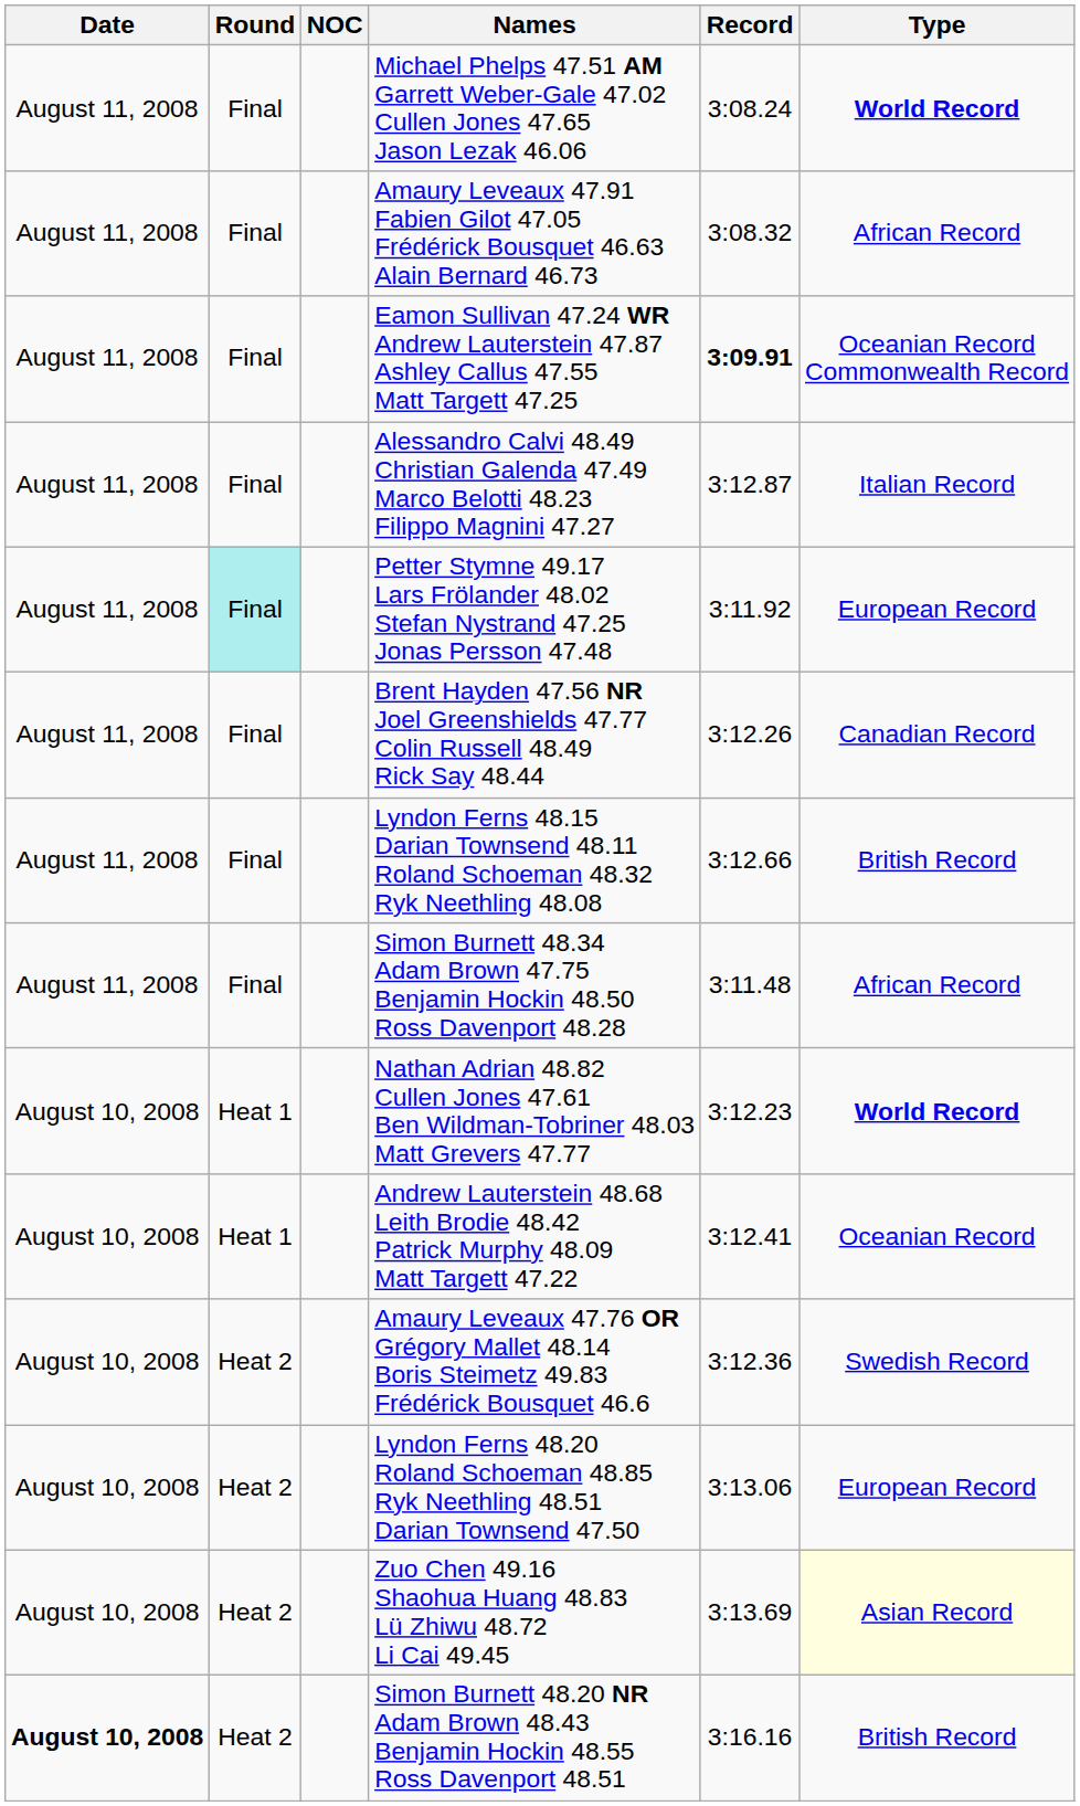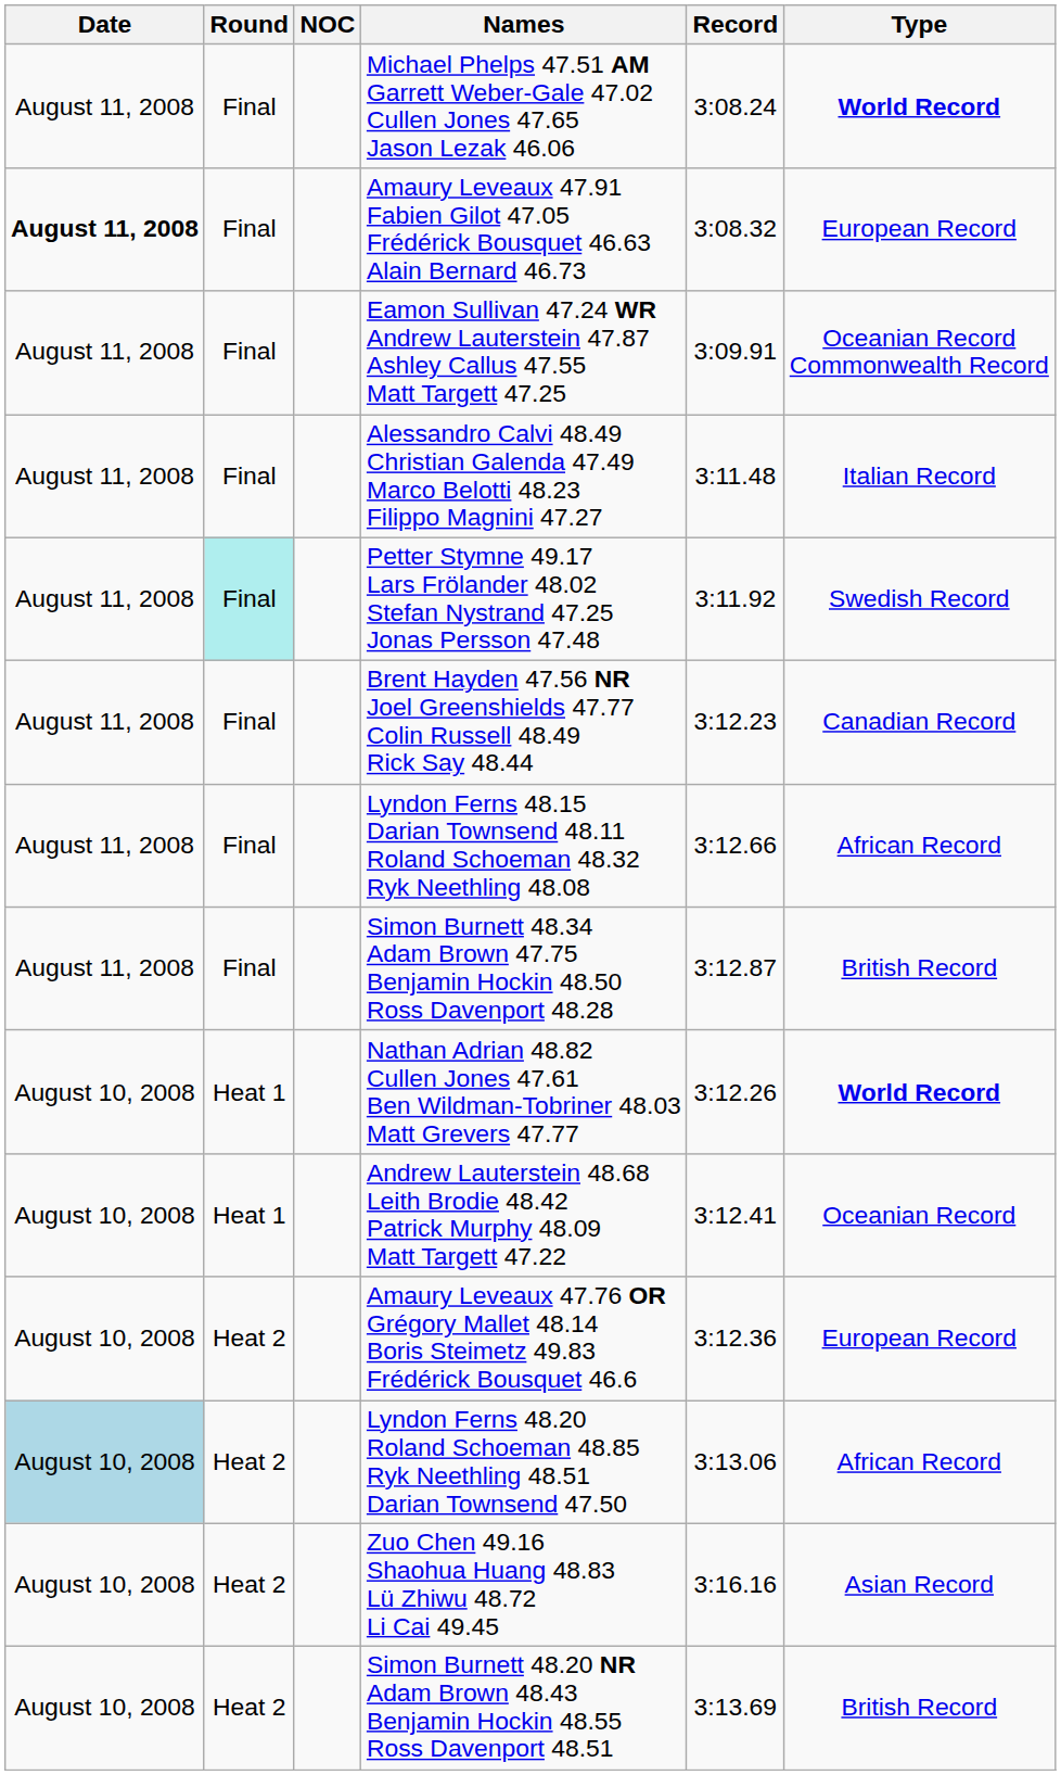row 3 | Date: normal -> bold
row 3 | Type: African Record -> European Record
row 4 | Record: bold -> normal
row 5 | Record: 3:12.87 -> 3:11.48
row 6 | Type: European Record -> Swedish Record
row 7 | Record: 3:12.26 -> 3:12.23
row 8 | Type: British Record -> African Record
row 9 | Record: 3:11.48 -> 3:12.87
row 9 | Type: African Record -> British Record
row 10 | Record: 3:12.23 -> 3:12.26
row 12 | Type: Swedish Record -> European Record
row 13 | Date: no background -> lightblue background
row 13 | Type: European Record -> African Record
row 14 | Record: 3:13.69 -> 3:16.16
row 14 | Type: lightyellow background -> no background
row 15 | Date: bold -> normal
row 15 | Record: 3:16.16 -> 3:13.69
